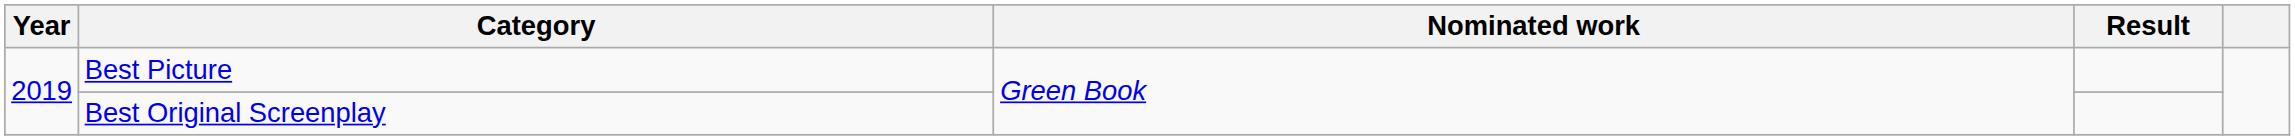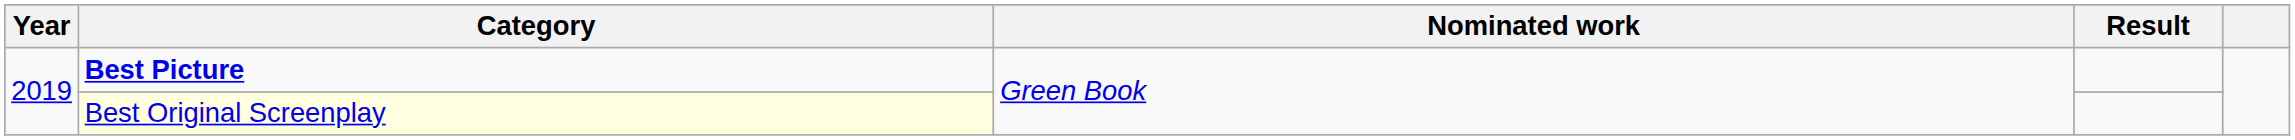Best Picture | Category: normal -> bold
Best Original Screenplay | Category: no background -> lightyellow background
